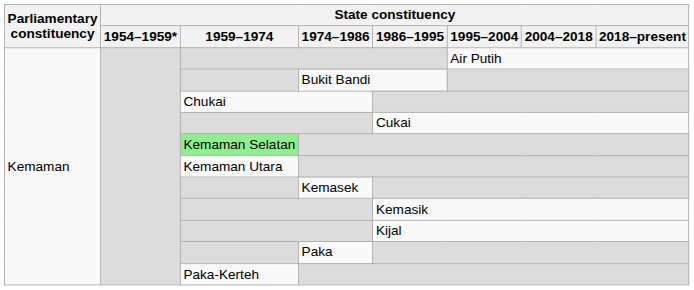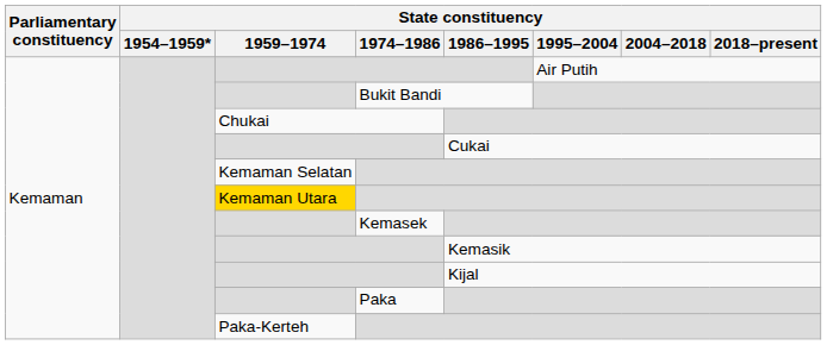Kemaman Selatan | State constituency / 1959–1974: lightgreen background -> no background
Kemaman Utara | State constituency / 1959–1974: no background -> gold background
